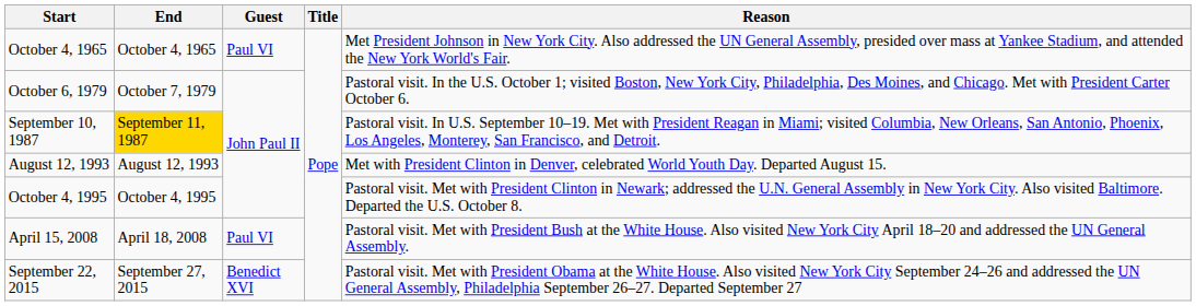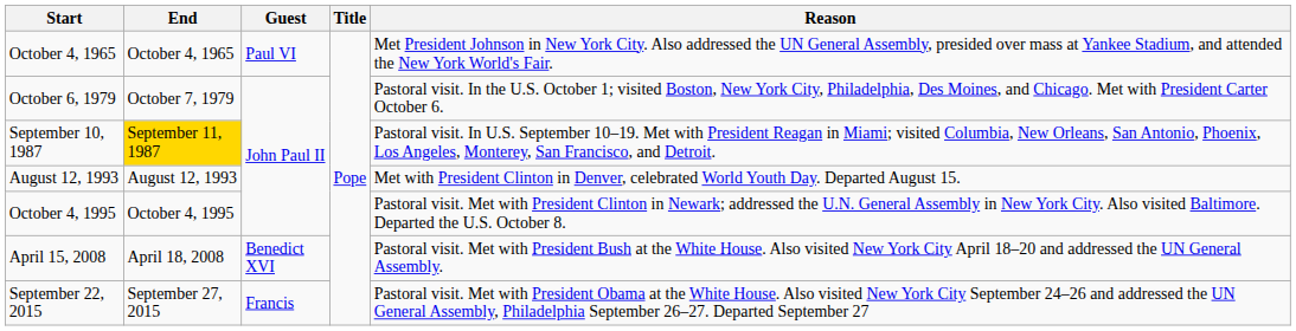April 15, 2008 | Guest: Paul VI -> Benedict XVI
September 22, 2015 | Guest: Benedict XVI -> Francis
